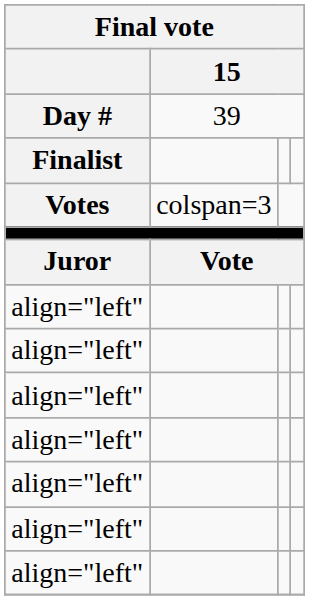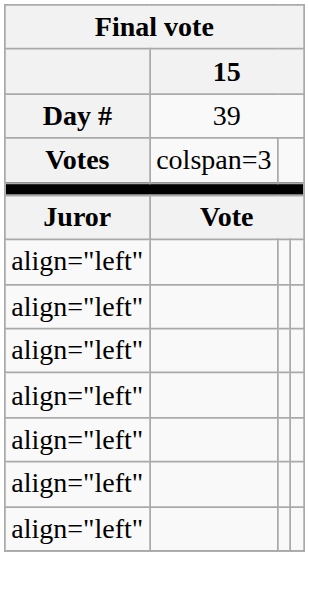- row: Finalist
